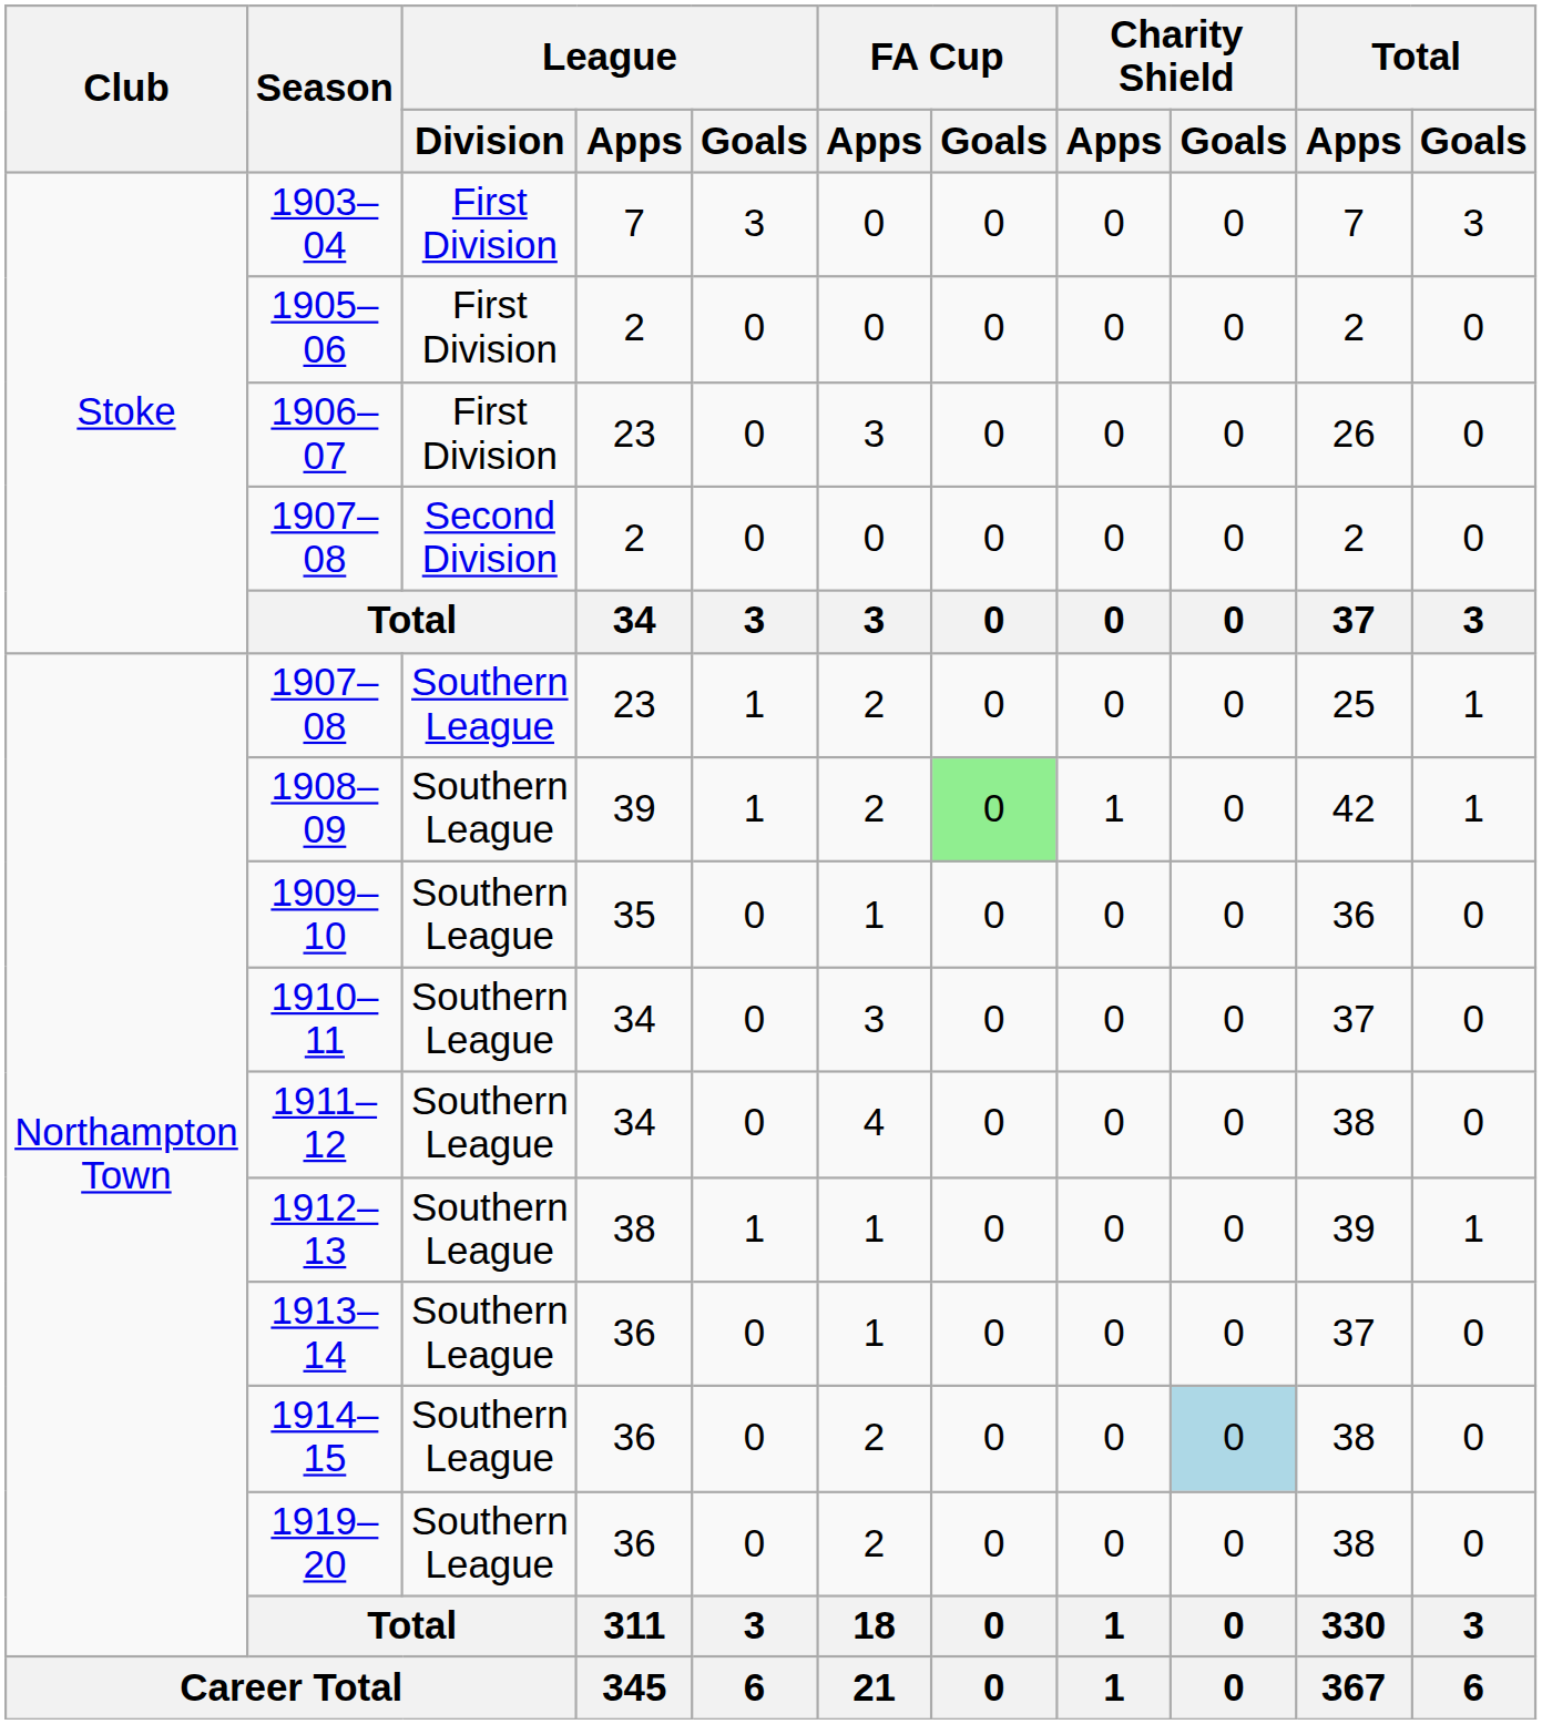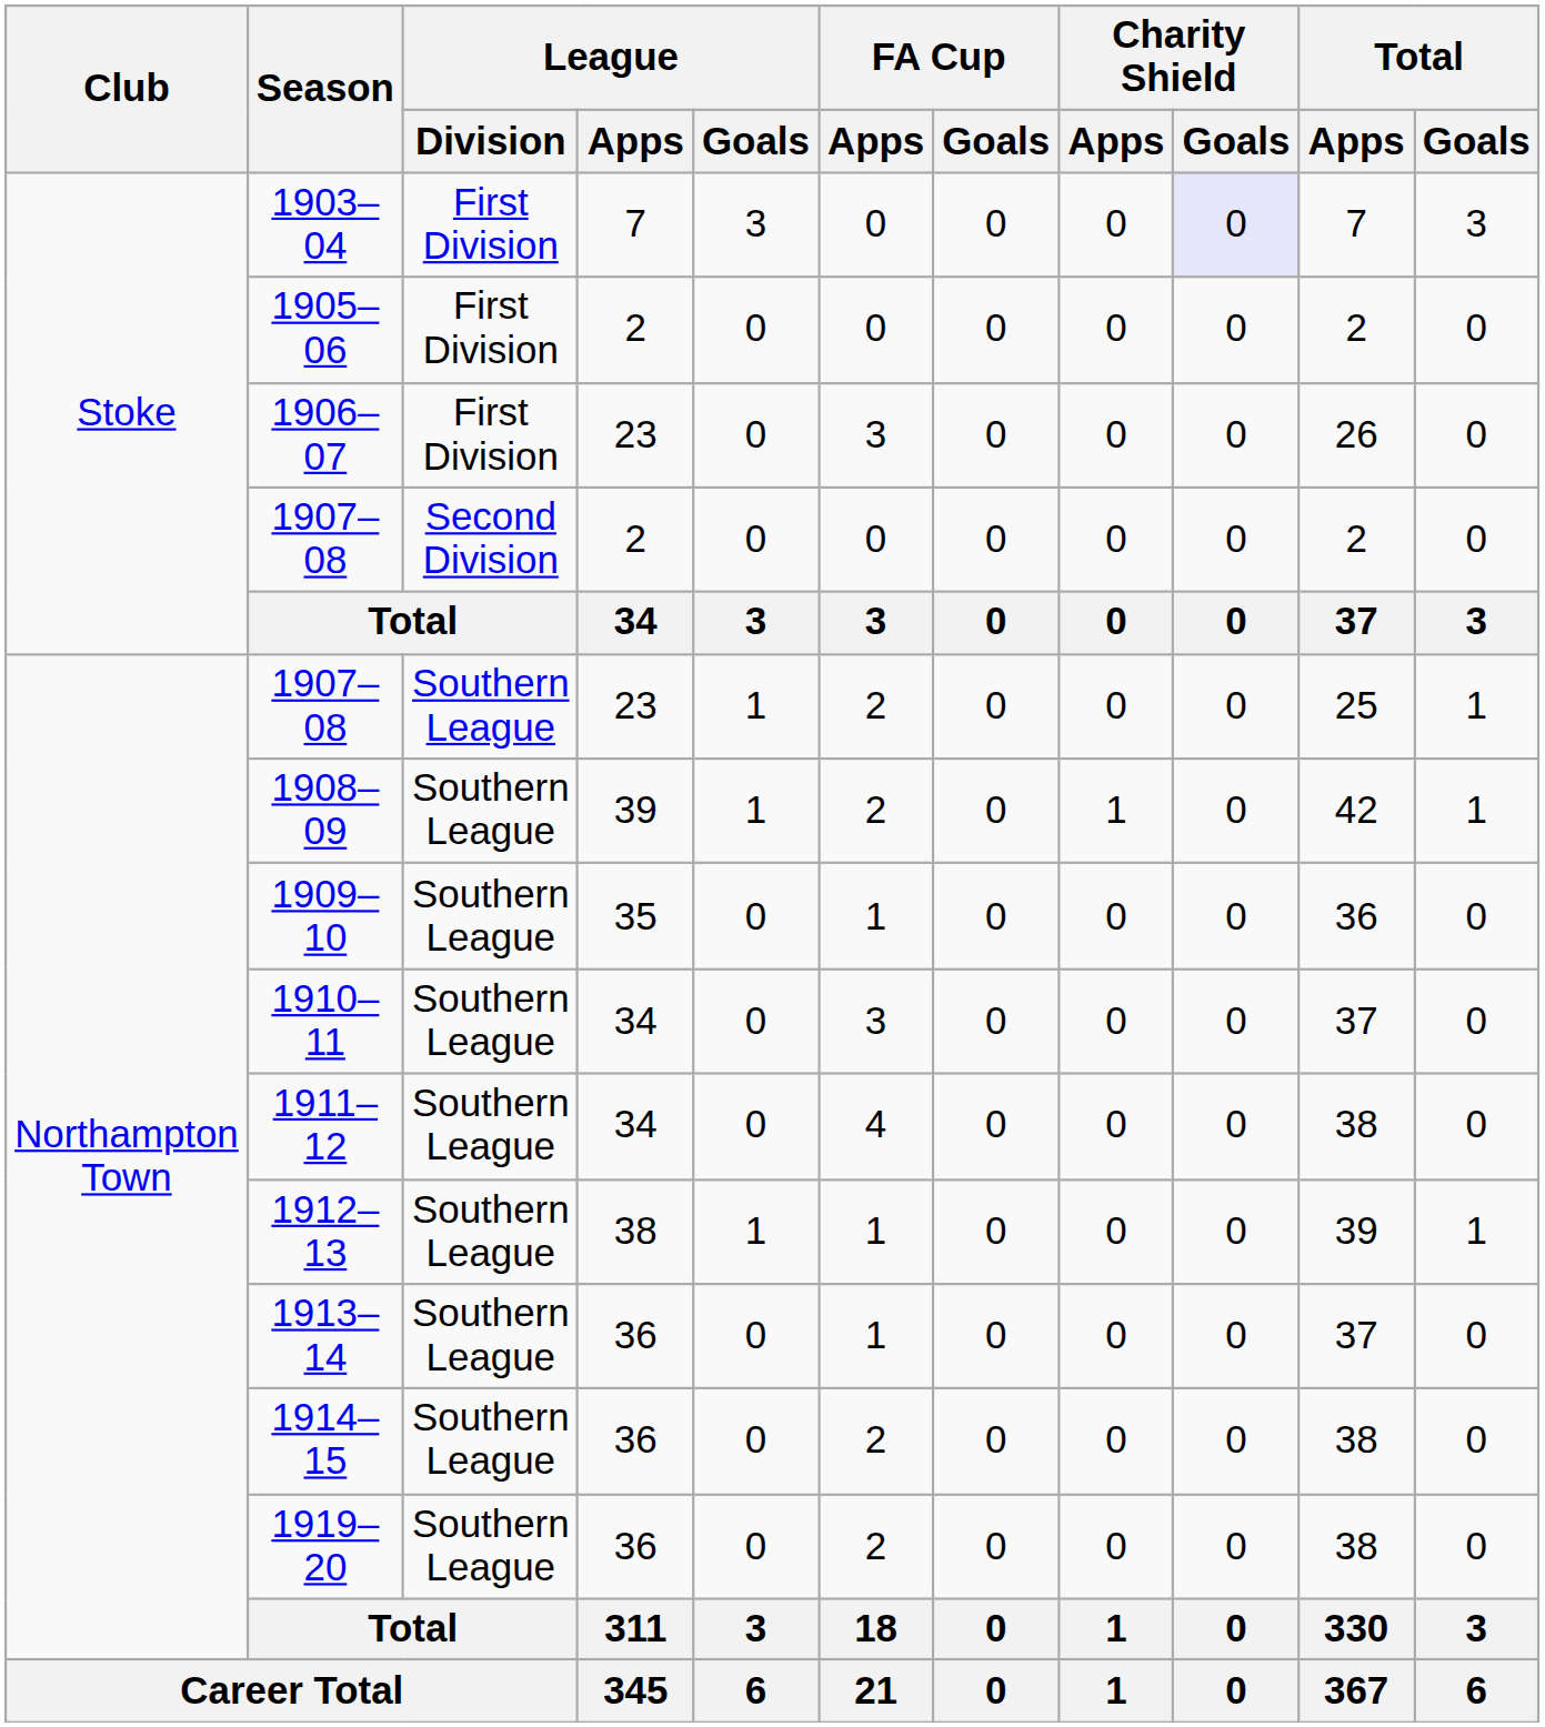1903–04 | Charity Shield / Goals: no background -> lavender background
1908–09 | FA Cup / Goals: lightgreen background -> no background
1914–15 | Charity Shield / Goals: lightblue background -> no background
